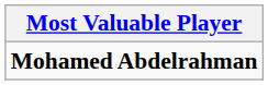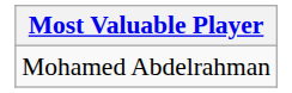row 2 | column 1: bold -> normal
